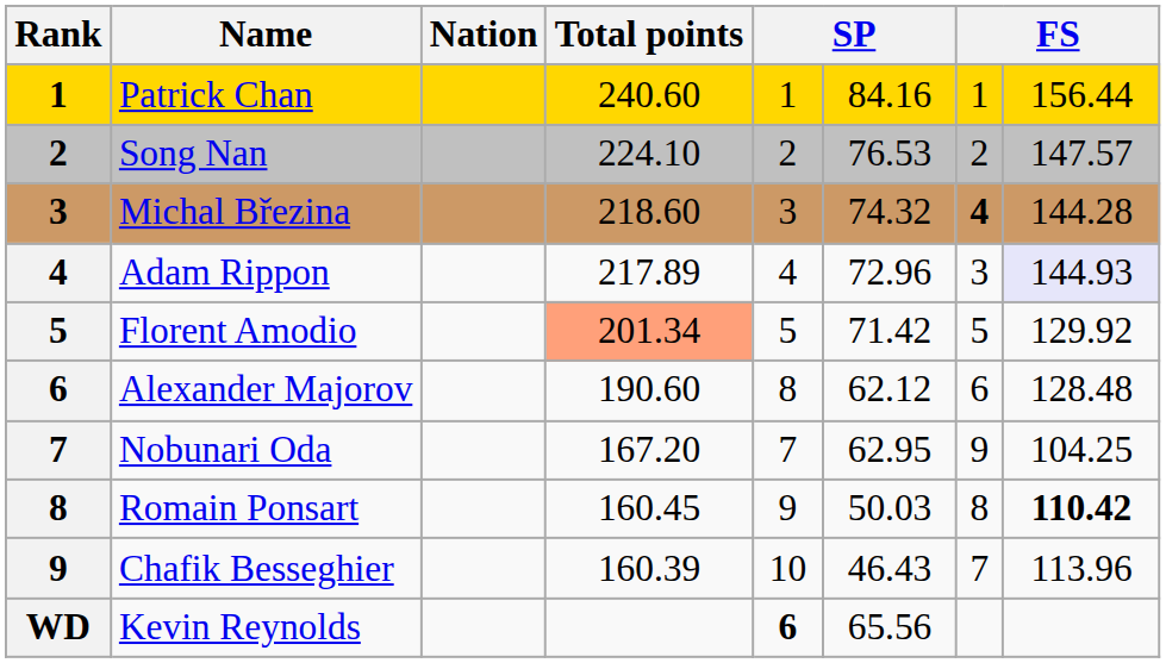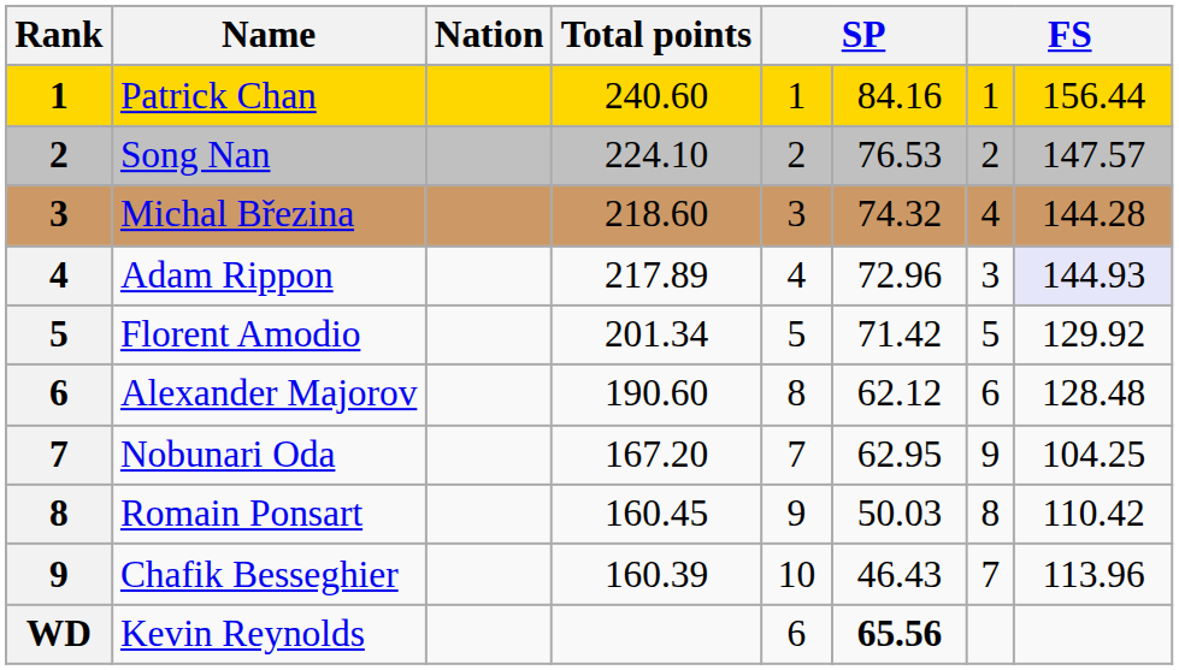Michal Březina | column 7: bold -> normal
Florent Amodio | Total points: lightsalmon background -> no background
Romain Ponsart | column 8: bold -> normal
Kevin Reynolds | column 5: bold -> normal
Kevin Reynolds | column 6: normal -> bold
